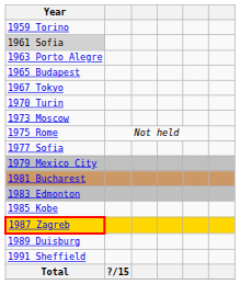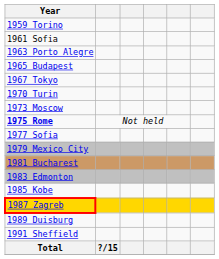1961 Sofia | Year: lightgrey background -> no background
1975 Rome | Year: normal -> bold
